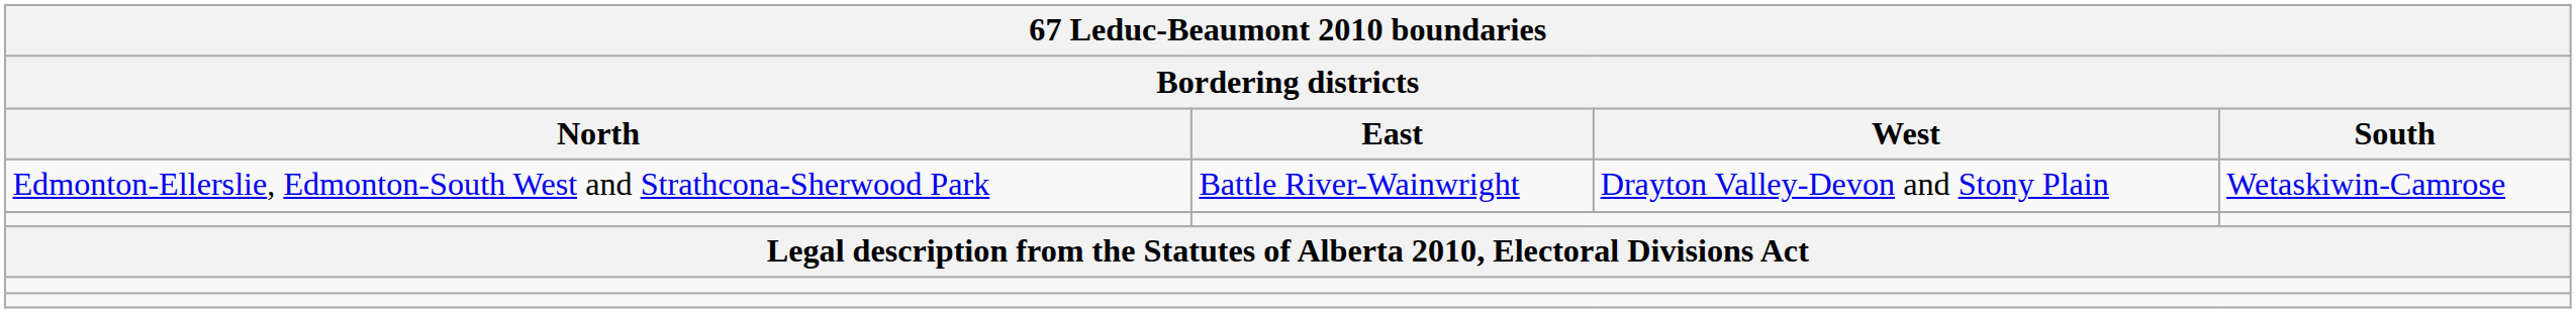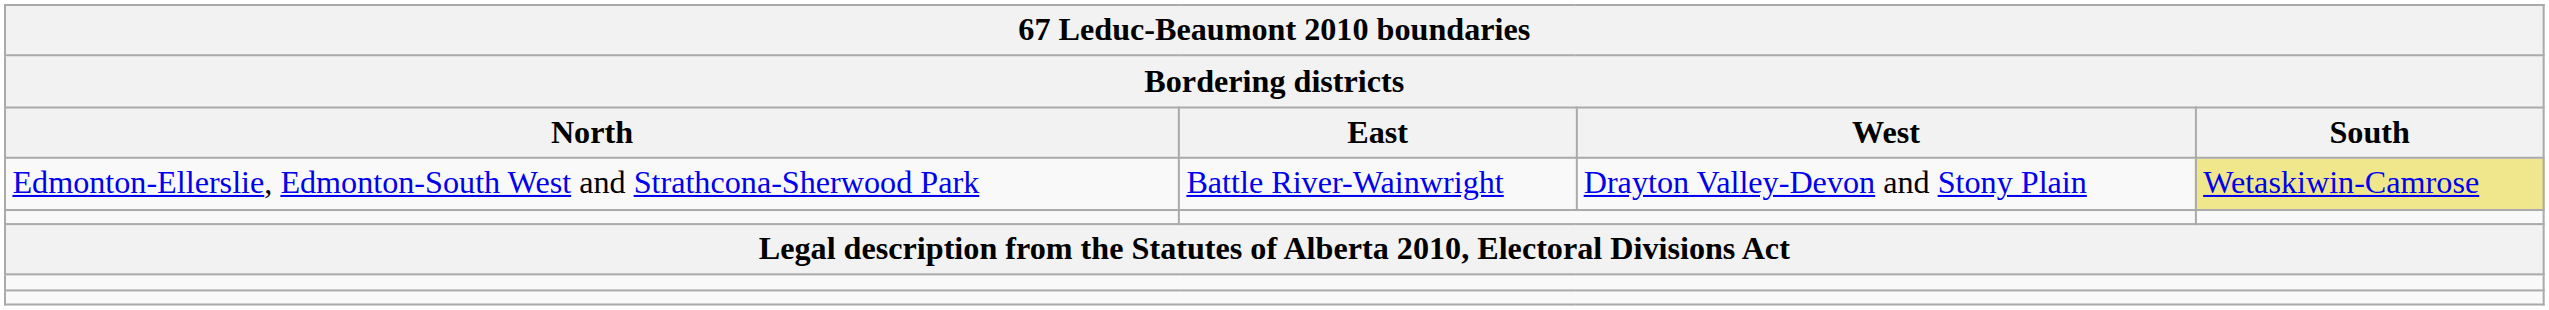row 4 | South: no background -> khaki background
